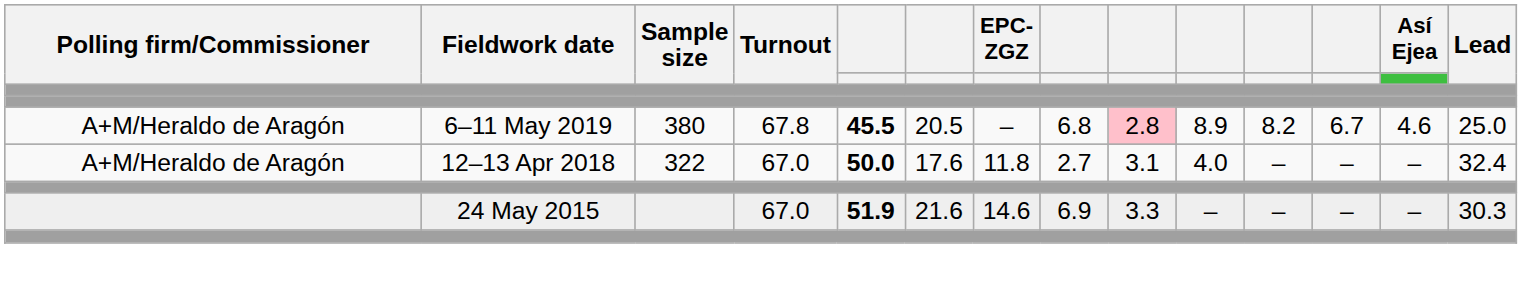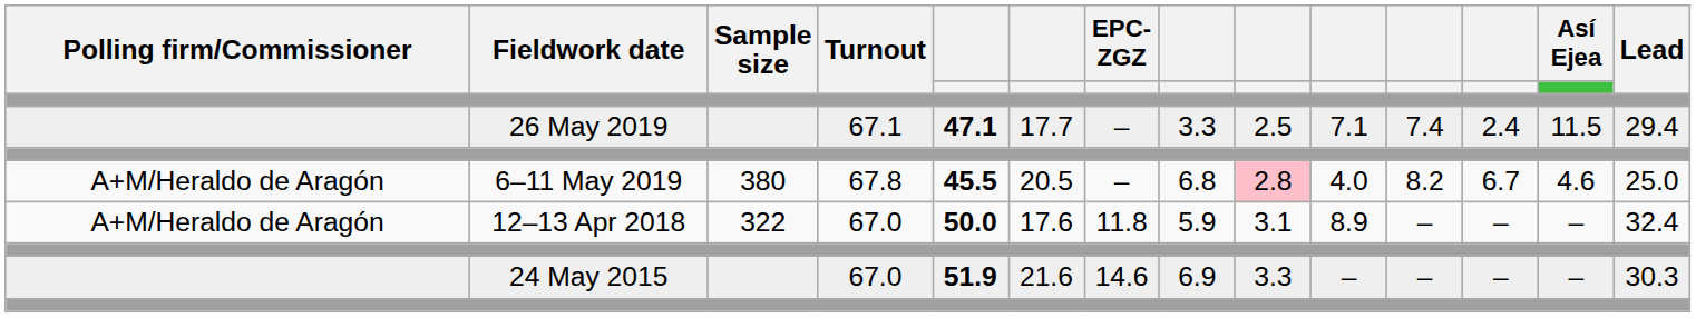+ row: 26 May 2019 | 67.1 | 47.1 | 17.7 | – | 3.3 | 2.5 | 7.1 | 7.4 | 2.4 | 11.5 | 29.4
6–11 May 2019 | column 10: 8.9 -> 4.0
12–13 Apr 2018 | column 8: 2.7 -> 5.9
12–13 Apr 2018 | column 10: 4.0 -> 8.9
